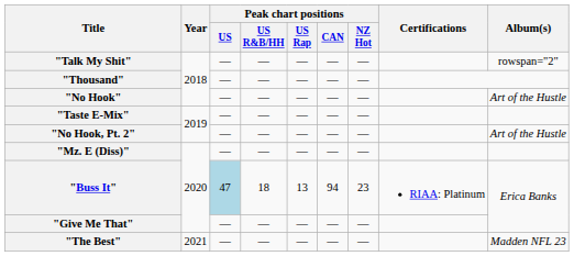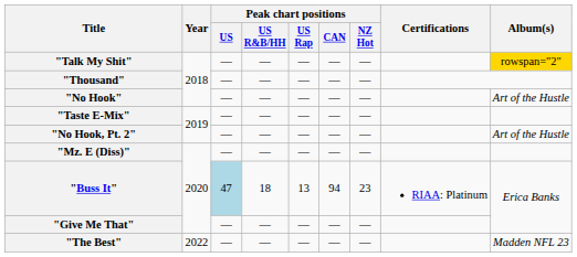"Talk My Shit" | Album(s): no background -> gold background
"The Best" | Year: 2021 -> 2022
